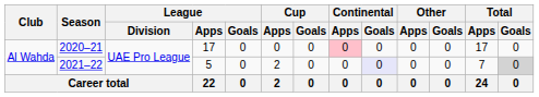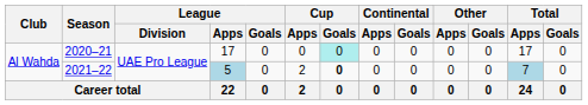2020–21 | Cup / Goals: no background -> paleturquoise background
2020–21 | Continental / Apps: pink background -> no background
2021–22 | League / Apps: no background -> lightblue background
2021–22 | Cup / Goals: normal -> bold
2021–22 | Continental / Goals: lavender background -> no background
2021–22 | Total / Apps: no background -> lightblue background
2021–22 | Total / Goals: lightgrey background -> no background
